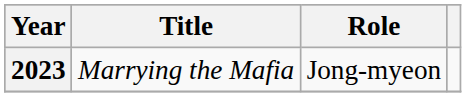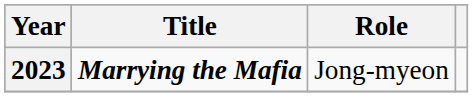2023 | Title: normal -> bold
